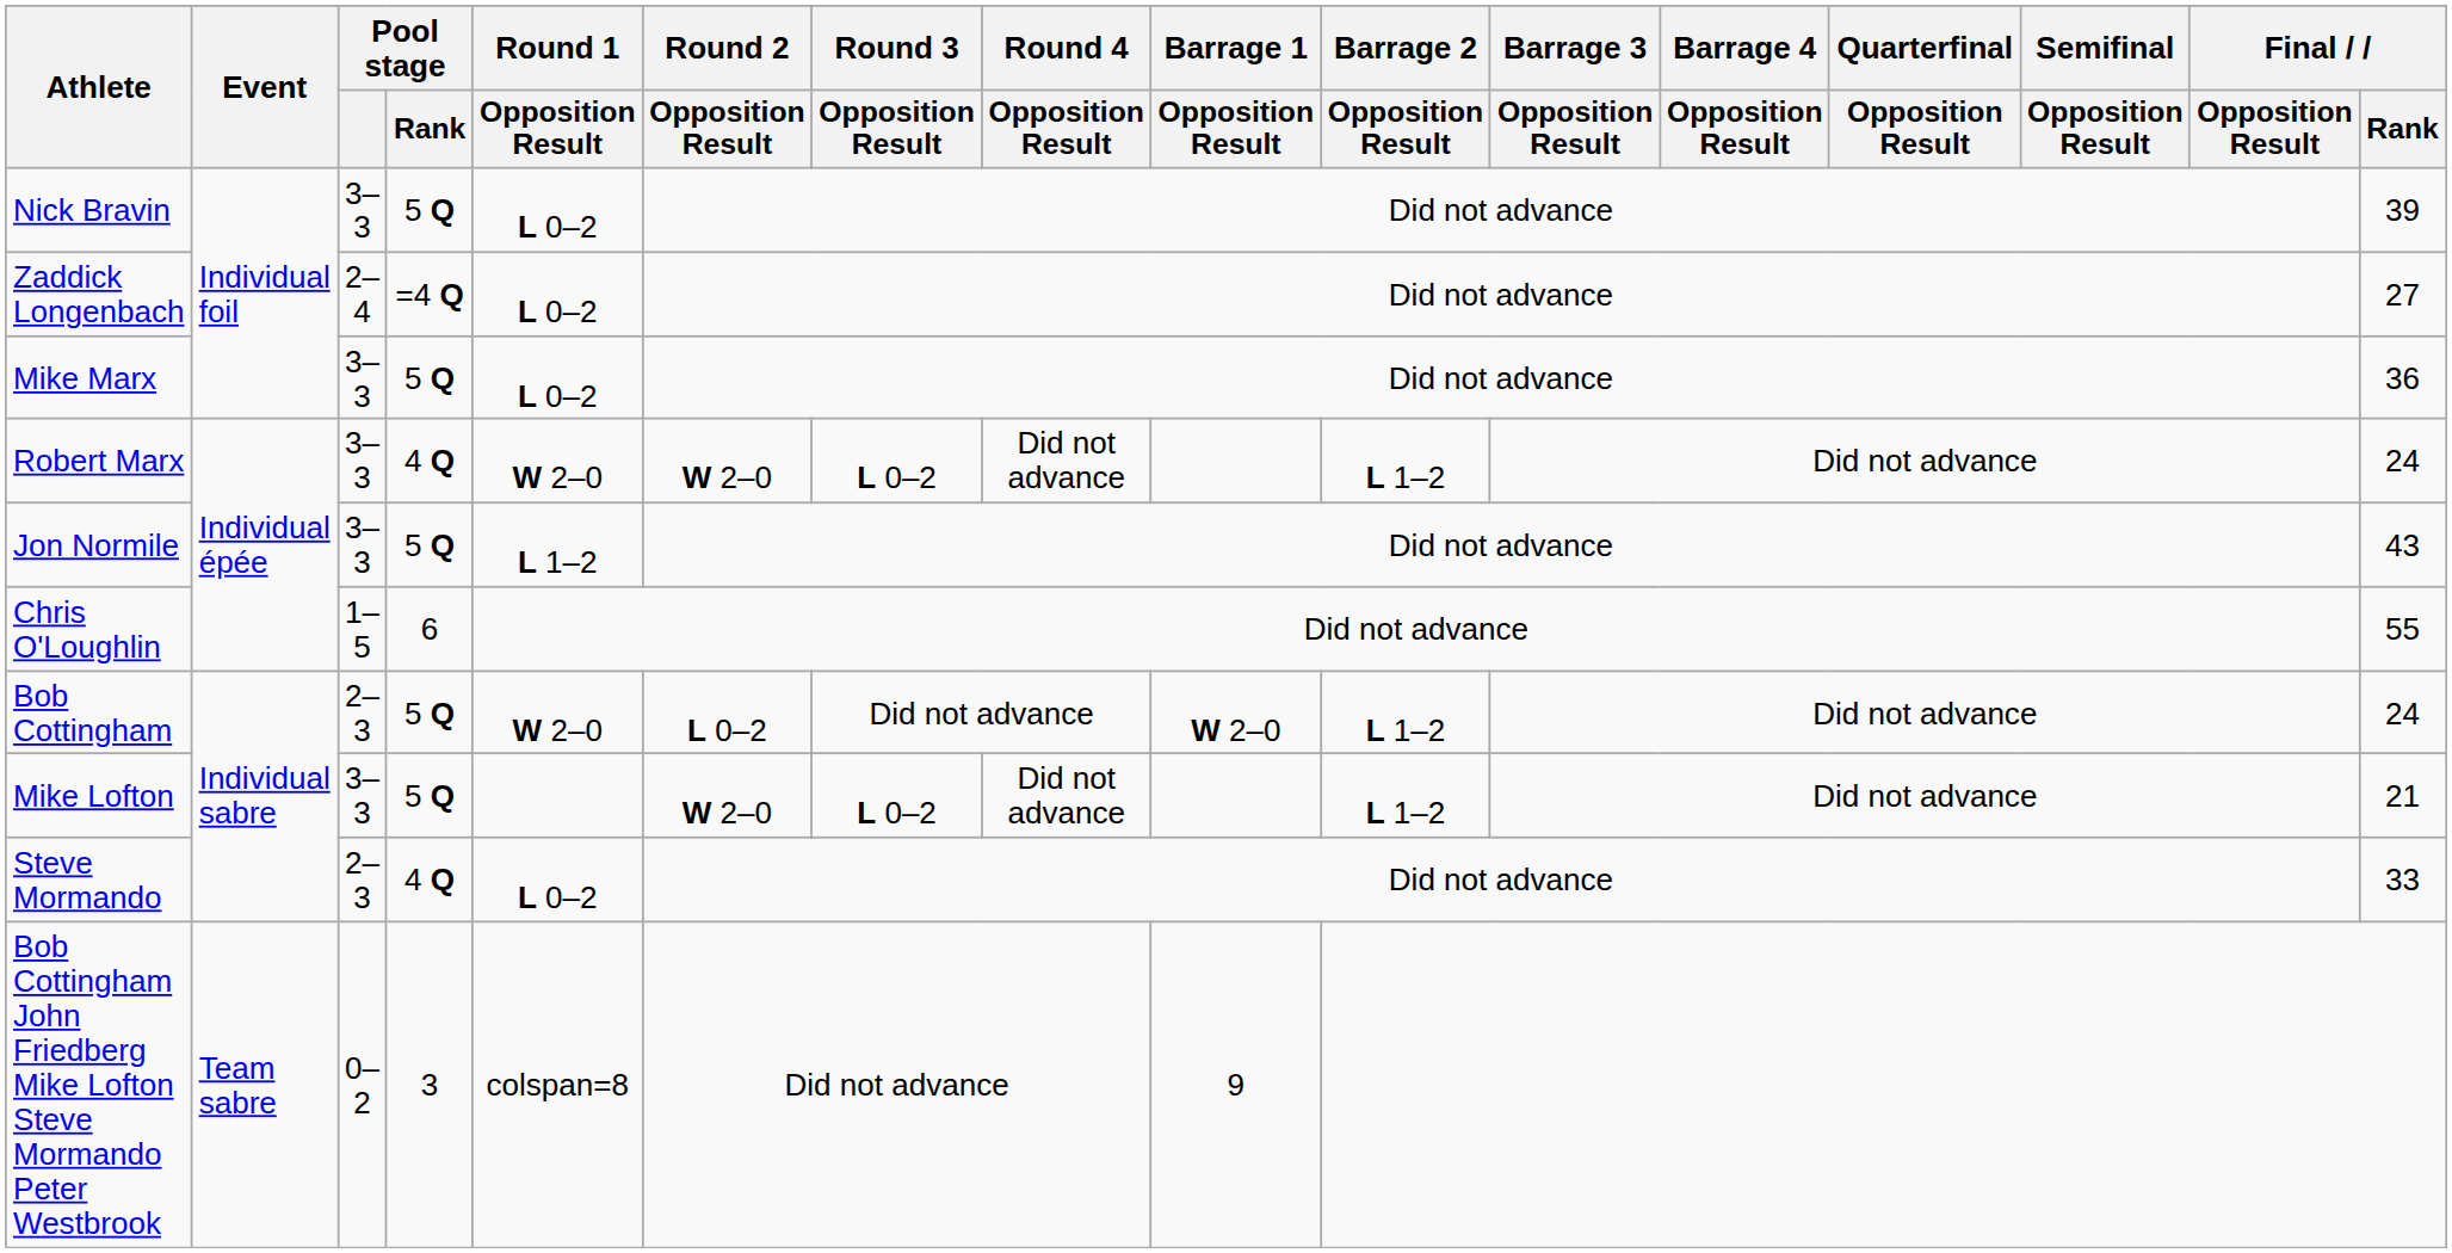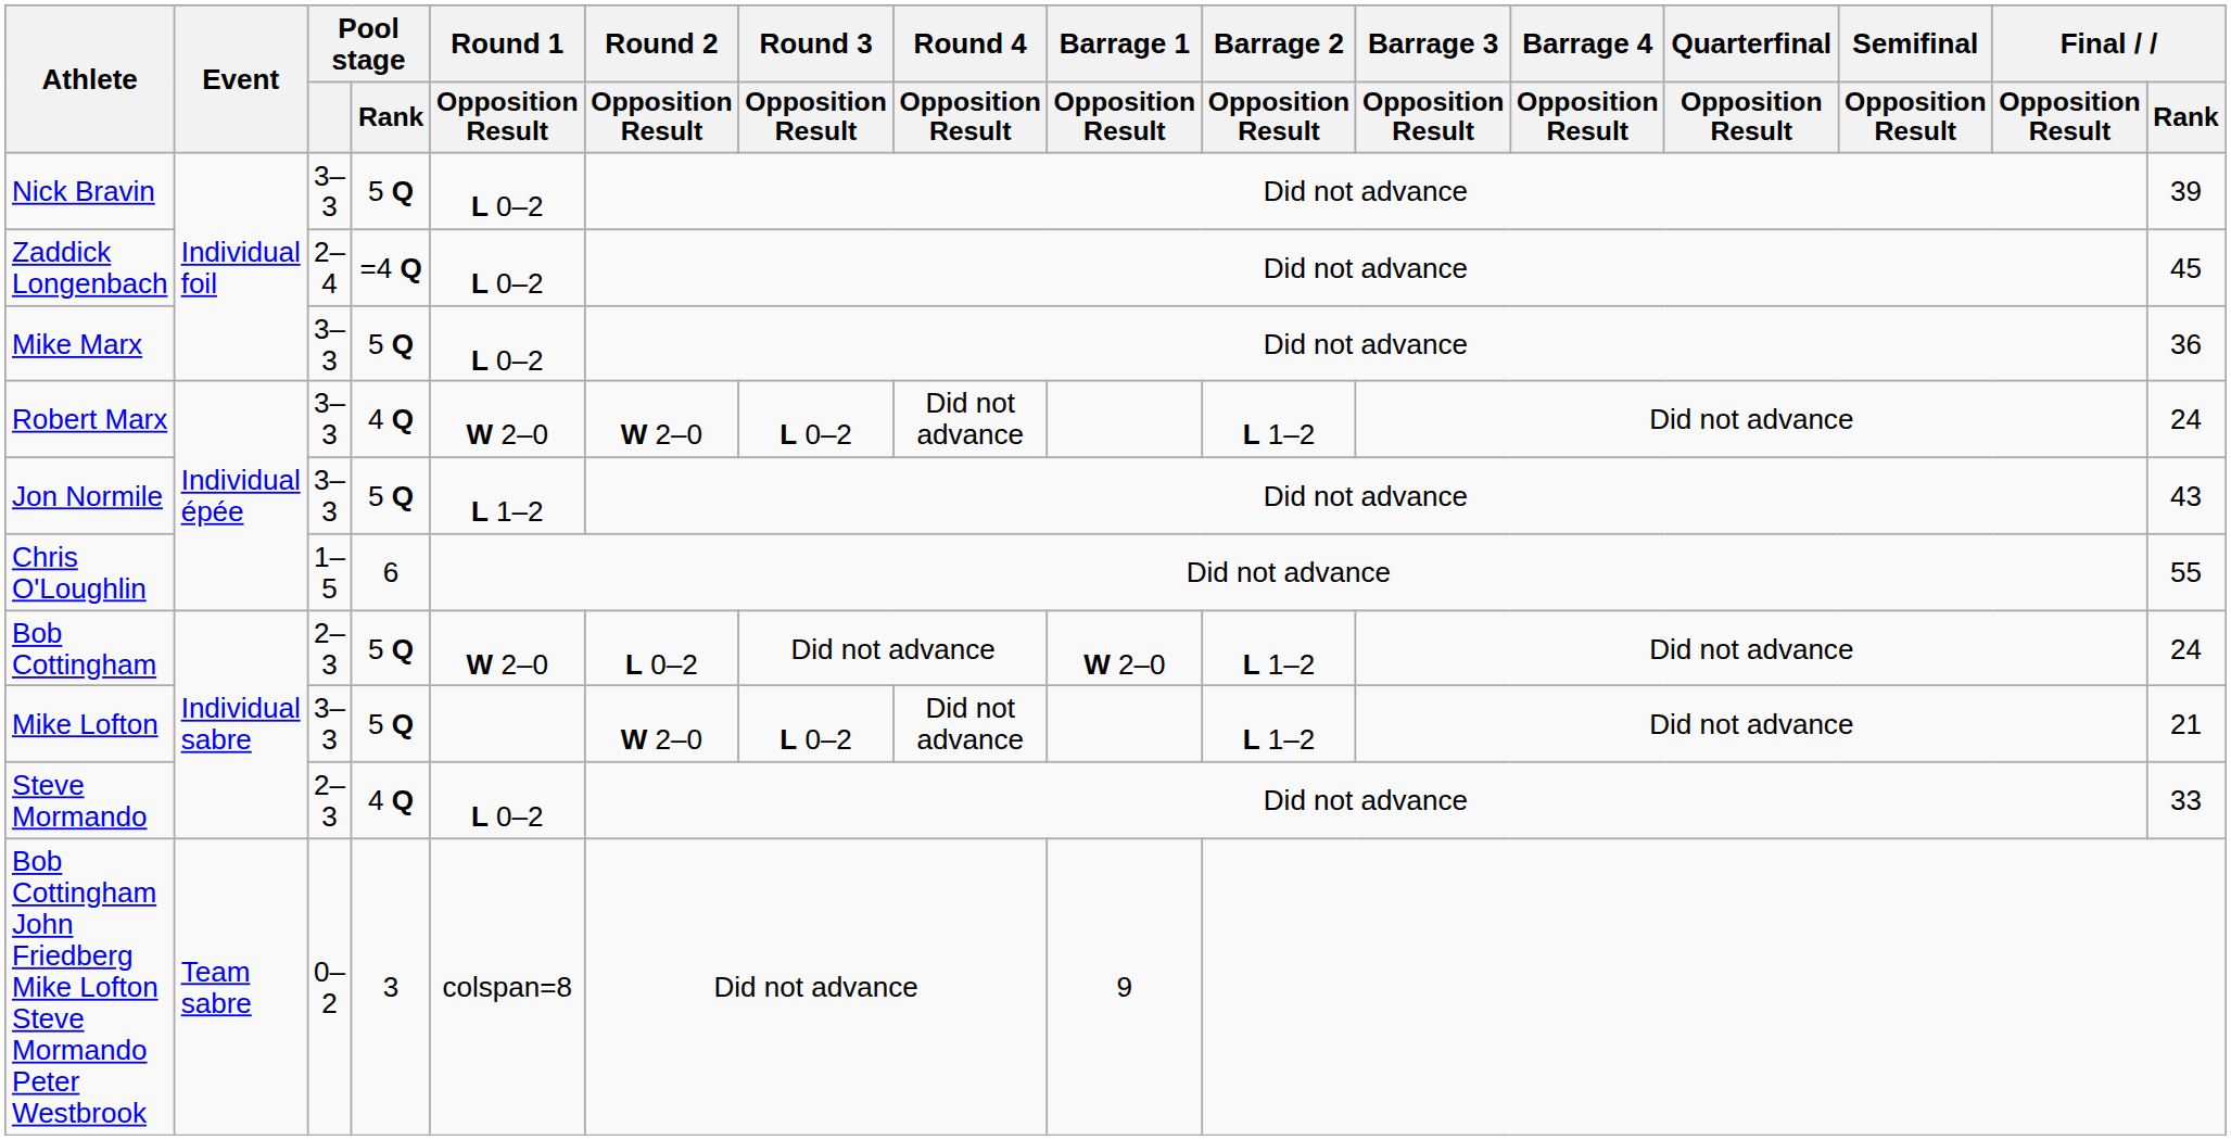Zaddick Longenbach | Final / Rank: 27 -> 45
